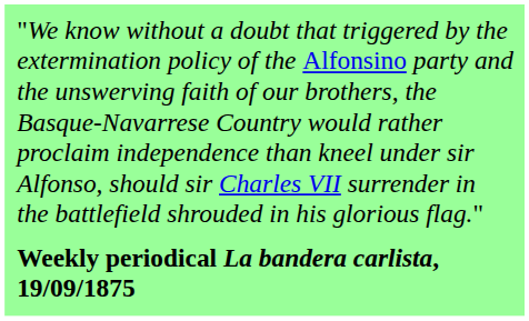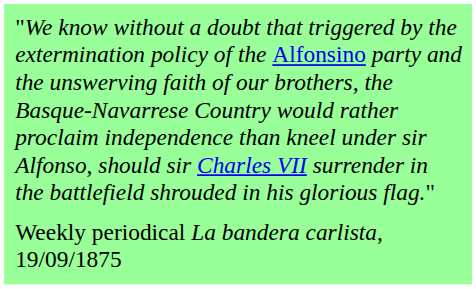row 2 | column 1: bold -> normal
